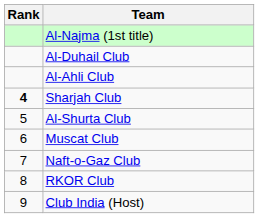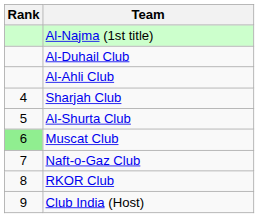Sharjah Club | Rank: bold -> normal
Muscat Club | Rank: no background -> lightgreen background
